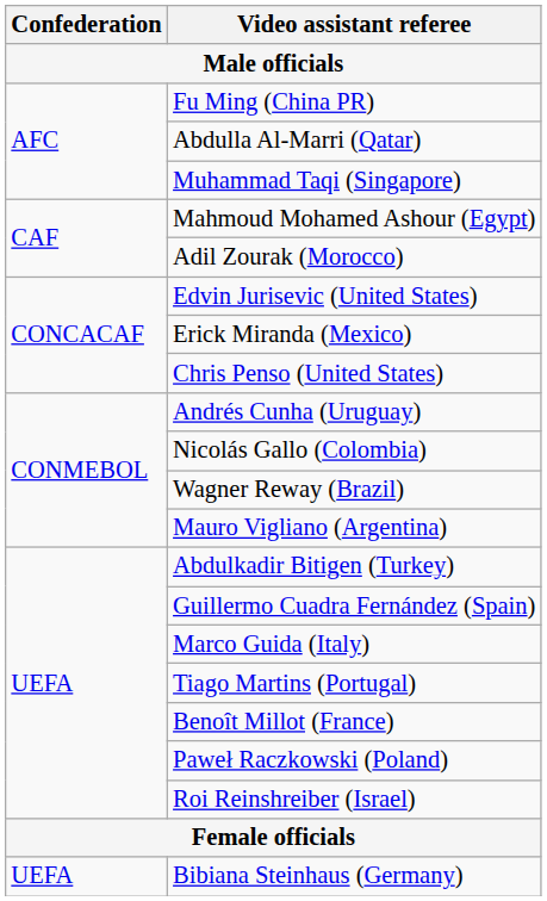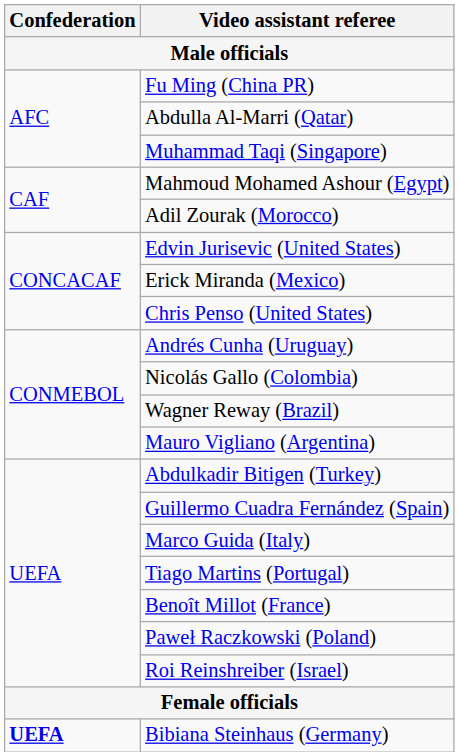Bibiana Steinhaus (Germany) | Confederation: normal -> bold
